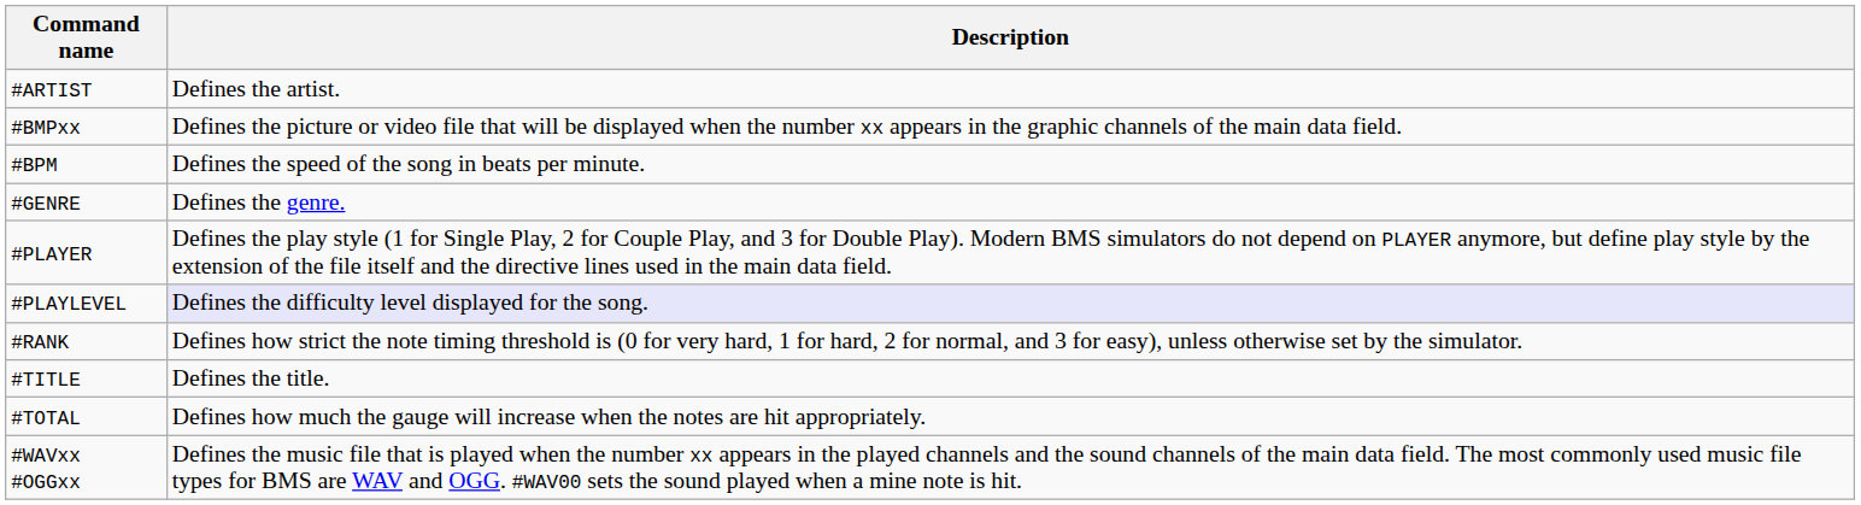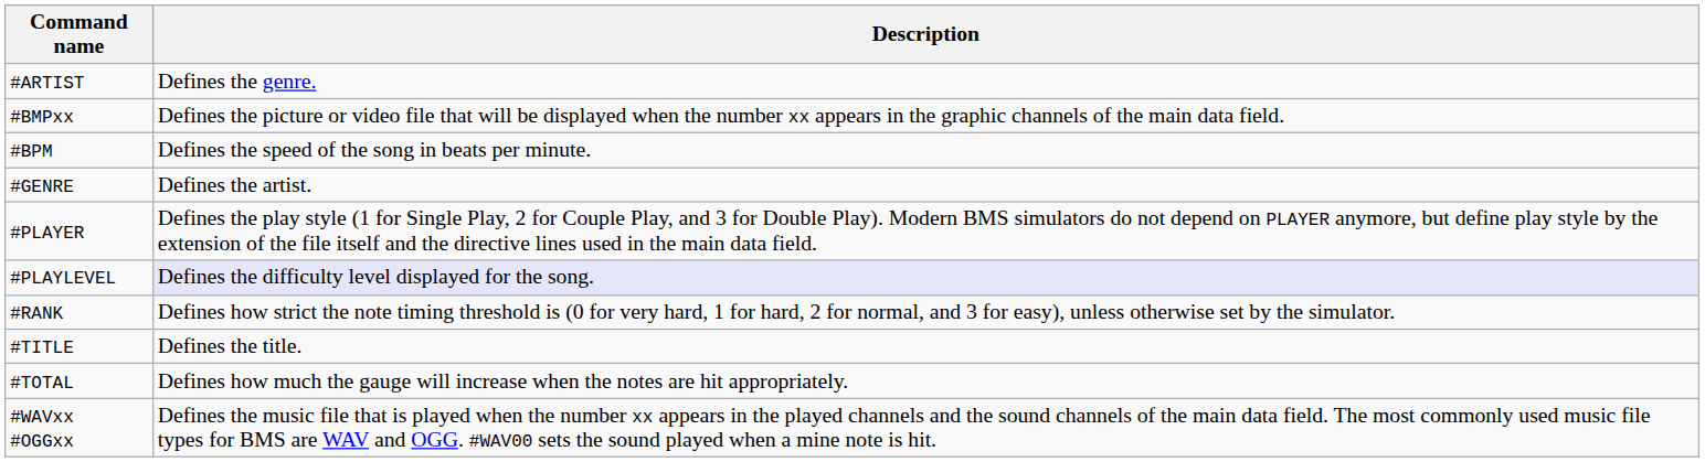#ARTIST | Description: Defines the artist. -> Defines the genre.
#GENRE | Description: Defines the genre. -> Defines the artist.
